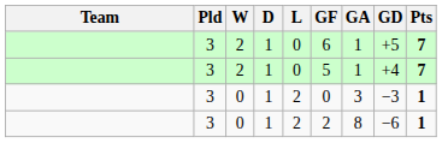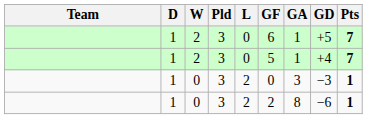columns swapped: Pld <-> D
